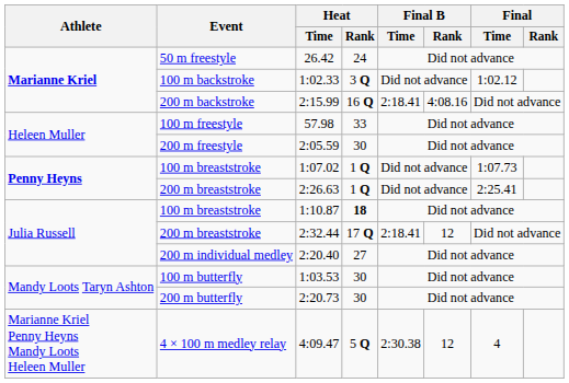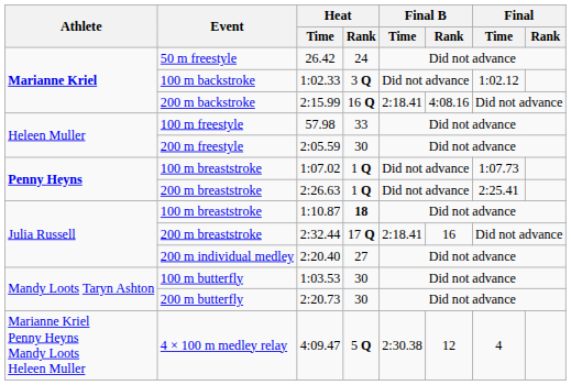2:32.44 | Final B / Rank: 12 -> 16
